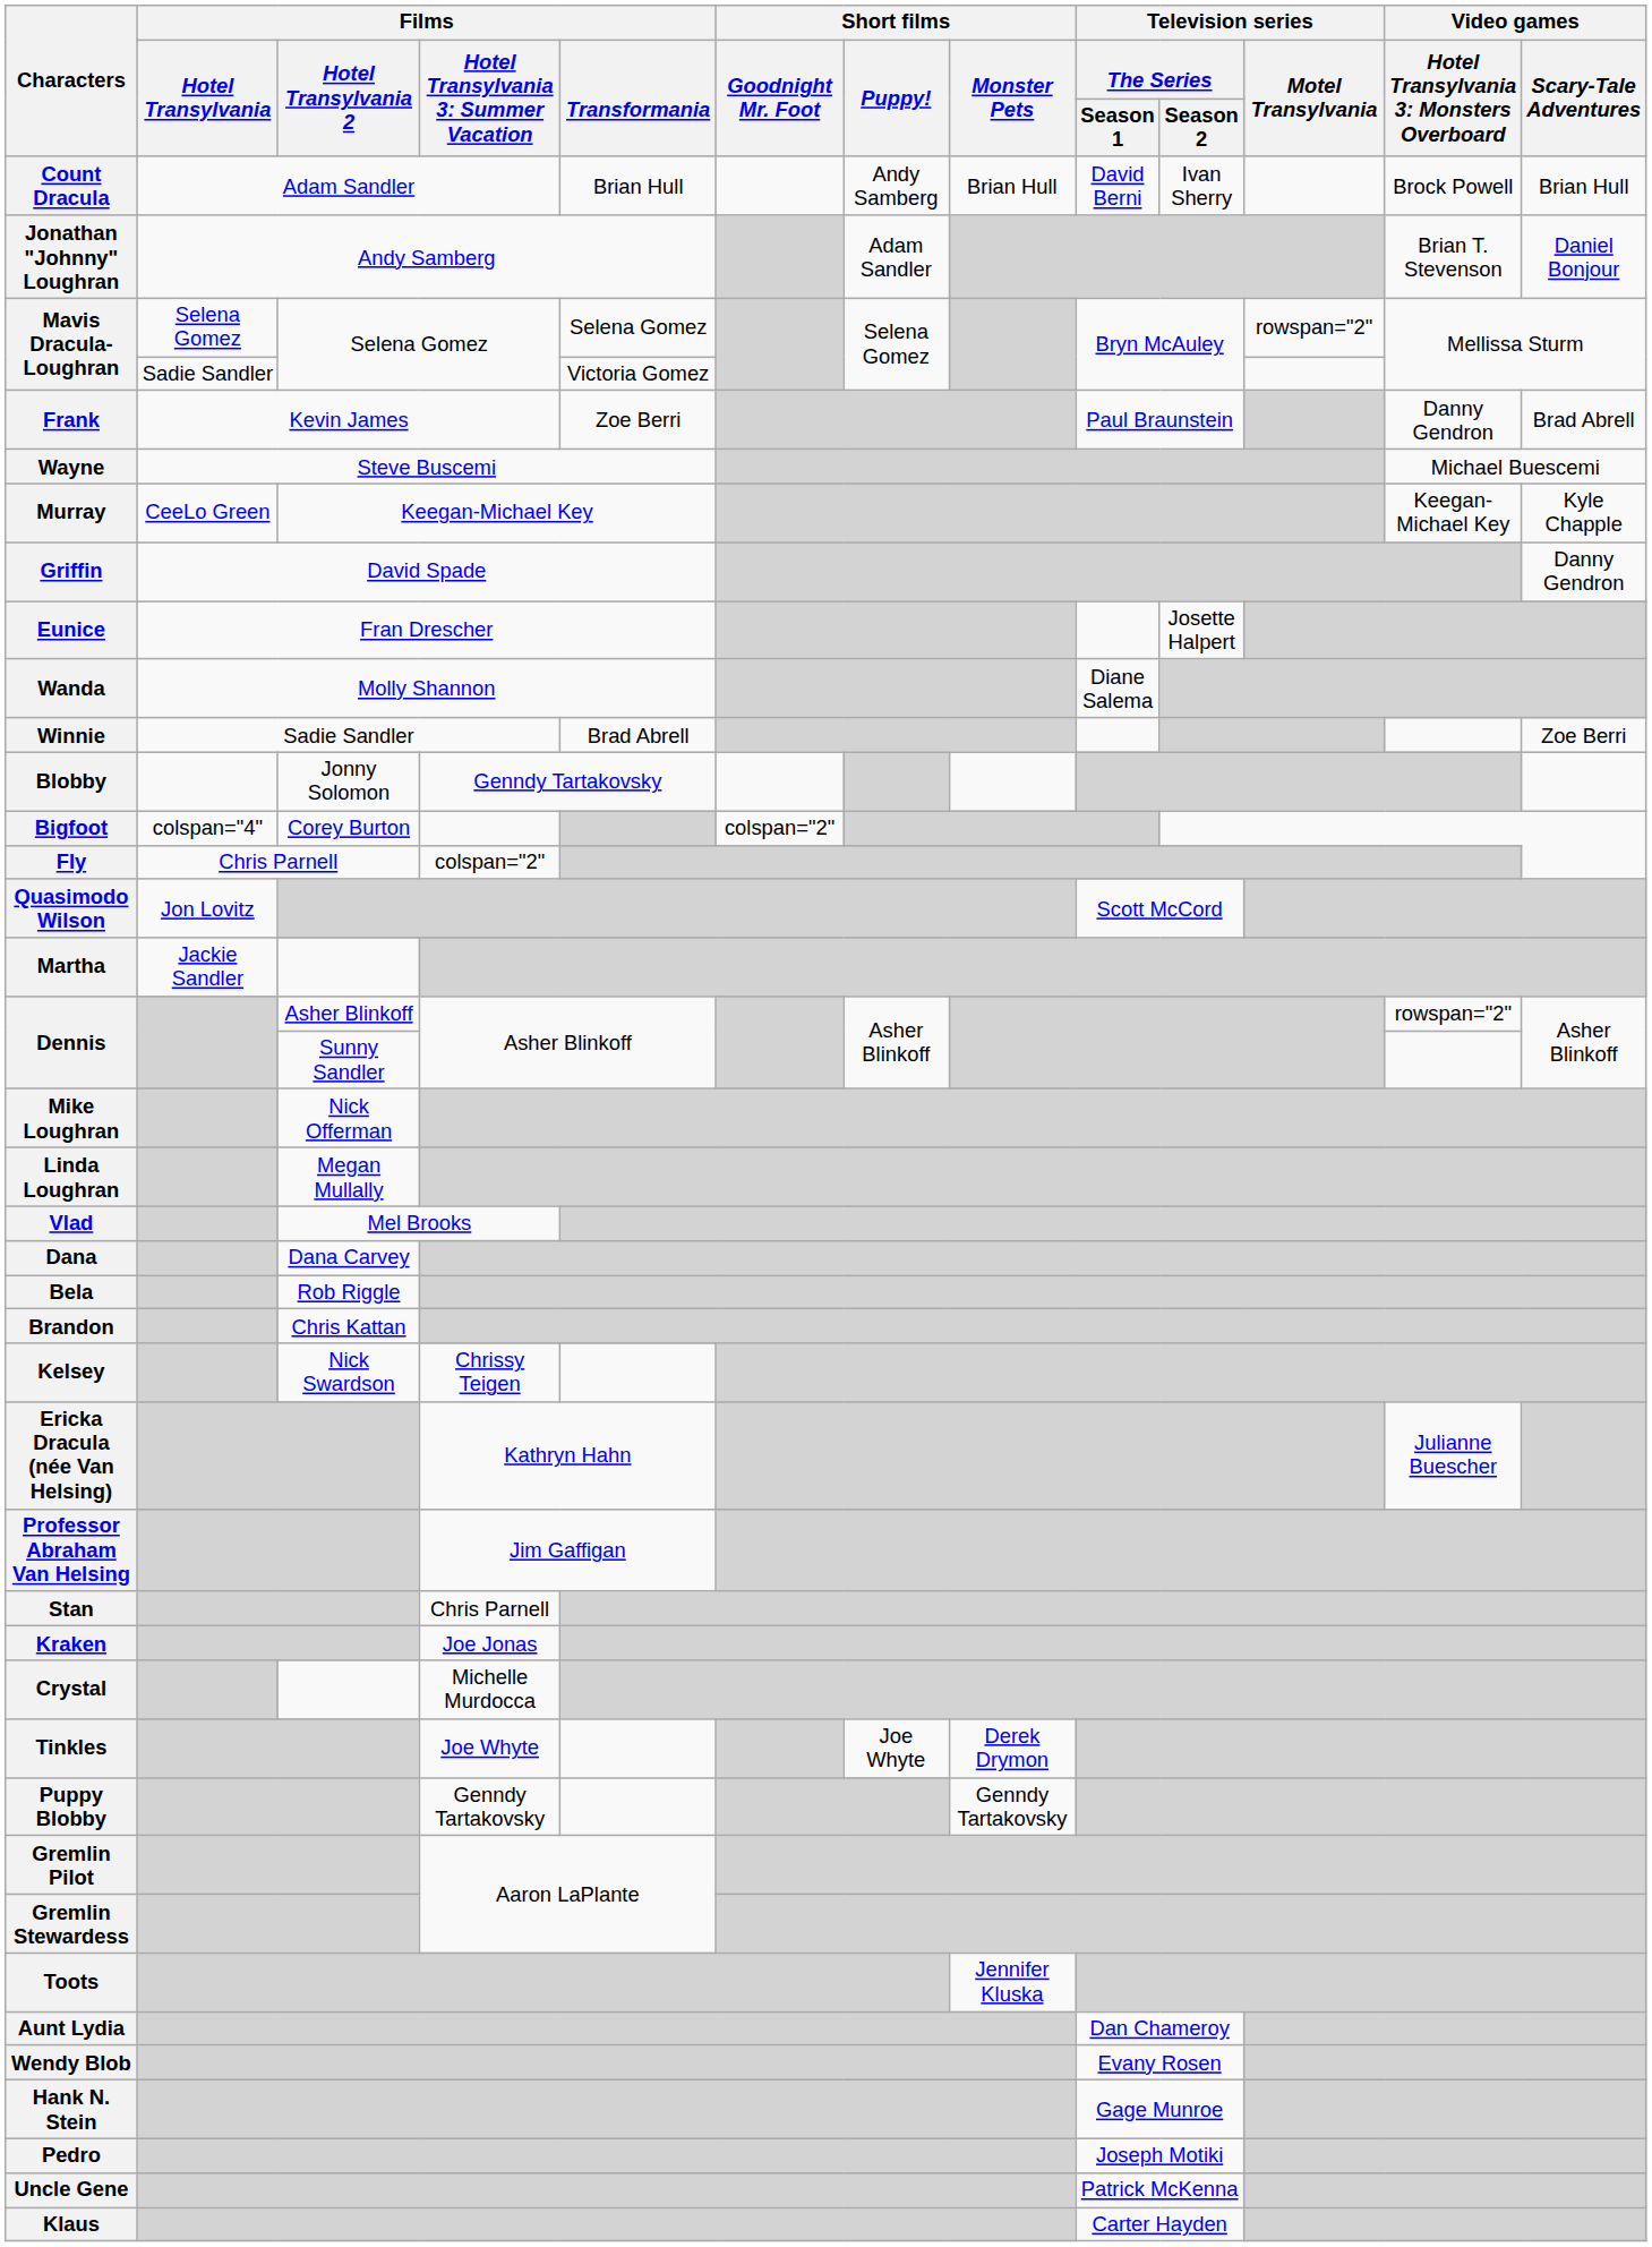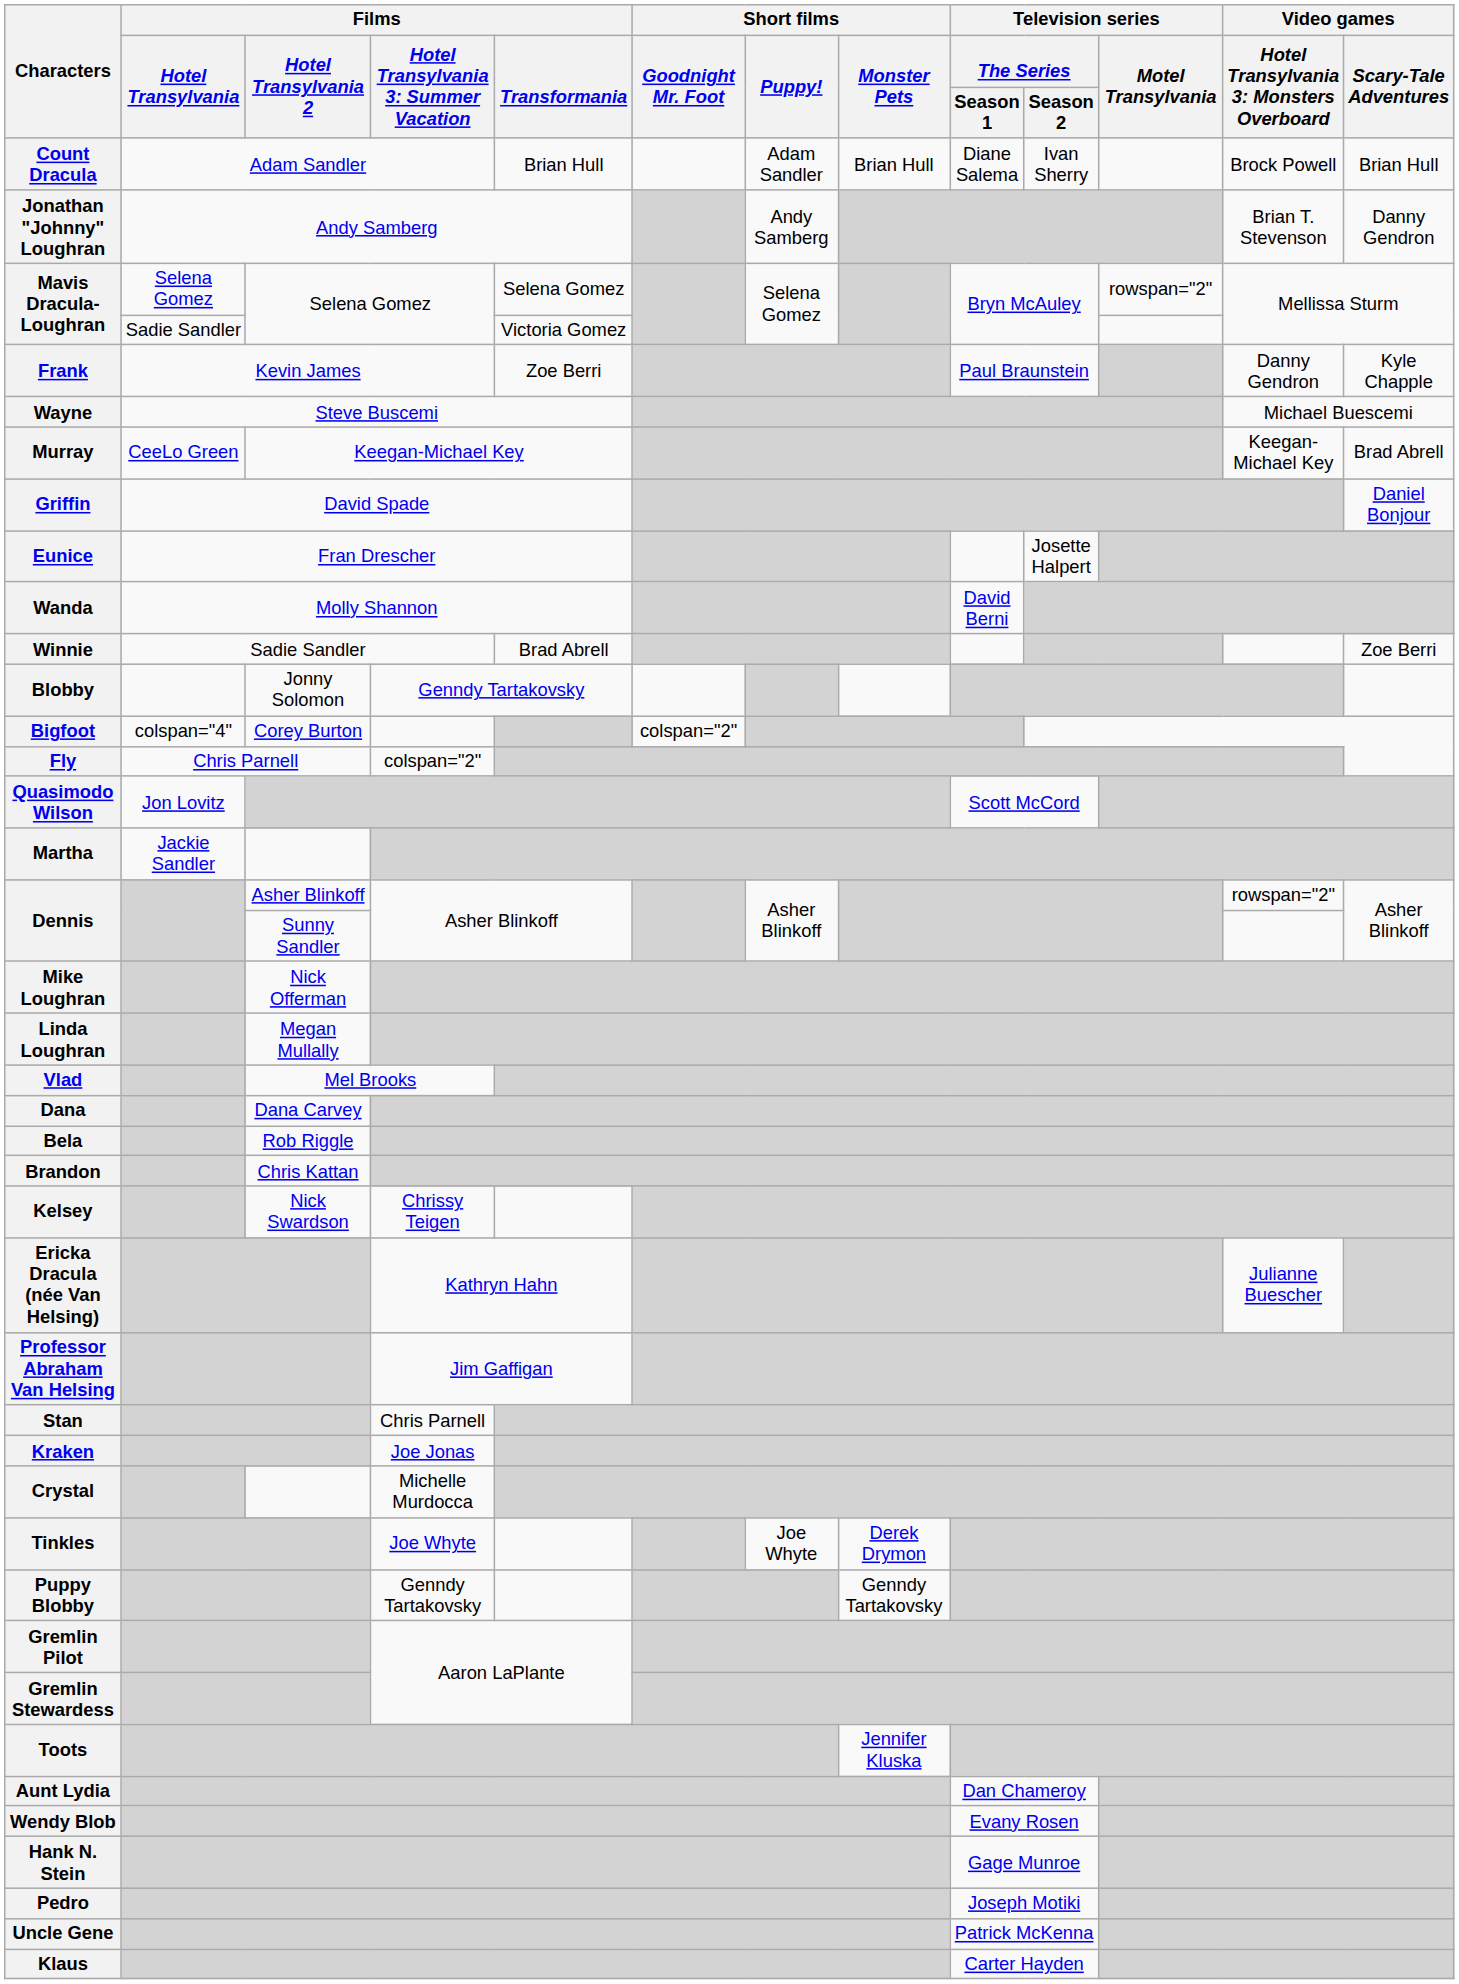Count Dracula | Short films / Puppy!: Andy Samberg -> Adam Sandler
Count Dracula | Television series / The Series / Season 1: David Berni -> Diane Salema
Jonathan "Johnny" Loughran | Short films / Puppy!: Adam Sandler -> Andy Samberg
Jonathan "Johnny" Loughran | Video games / Scary-Tale Adventures: Daniel Bonjour -> Danny Gendron
Frank | Video games / Scary-Tale Adventures: Brad Abrell -> Kyle Chapple
Murray | Video games / Scary-Tale Adventures: Kyle Chapple -> Brad Abrell
Griffin | Video games / Scary-Tale Adventures: Danny Gendron -> Daniel Bonjour
Wanda | Television series / The Series / Season 1: Diane Salema -> David Berni
